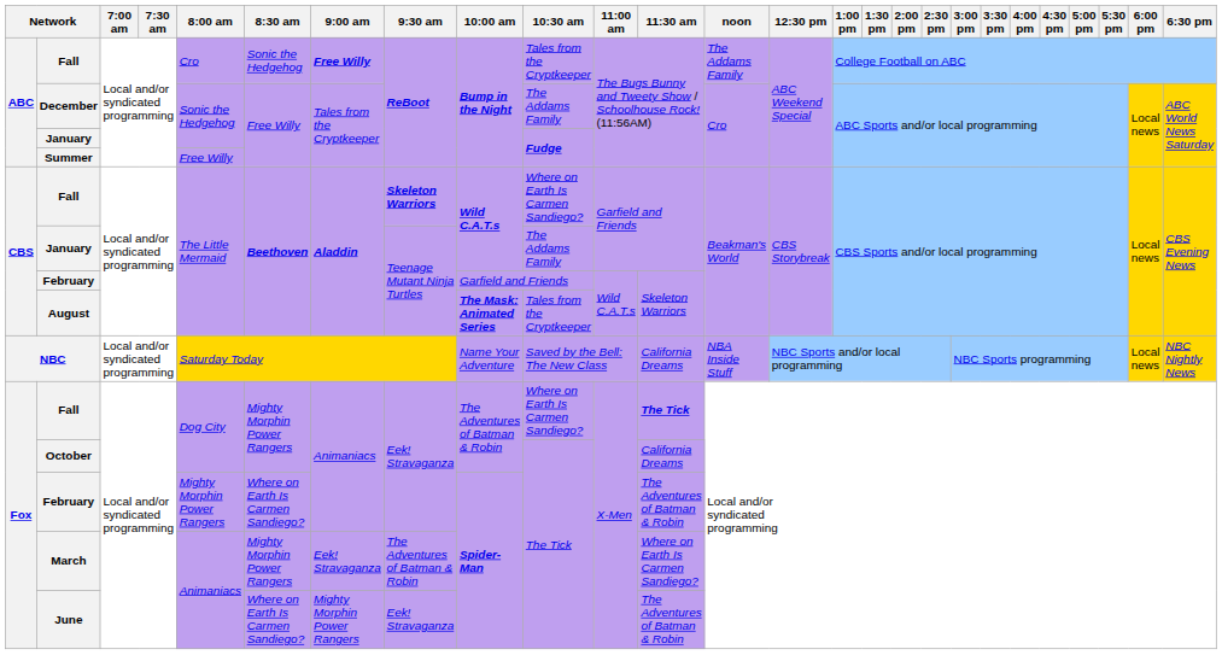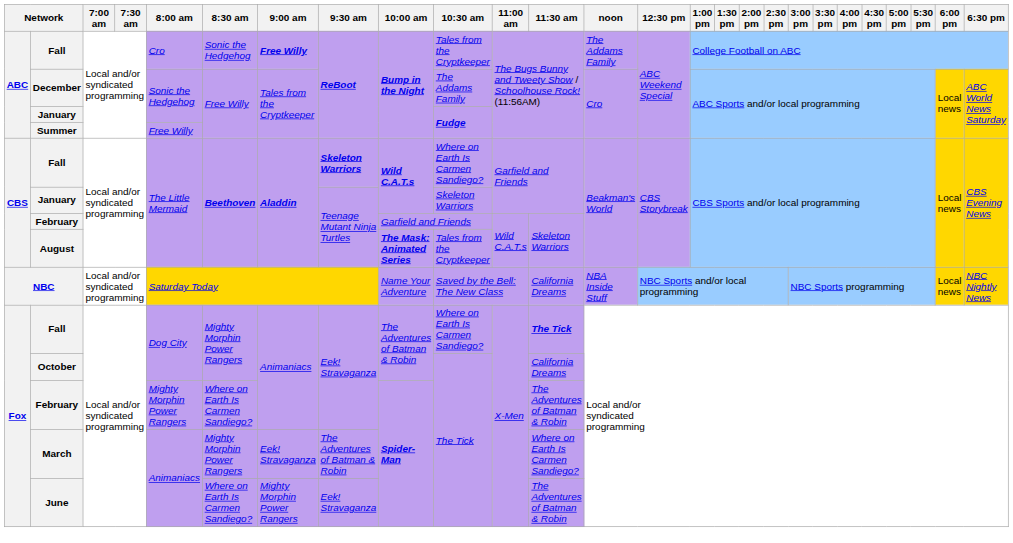CBS / January | 10:30 am: The Addams Family -> Skeleton Warriors
